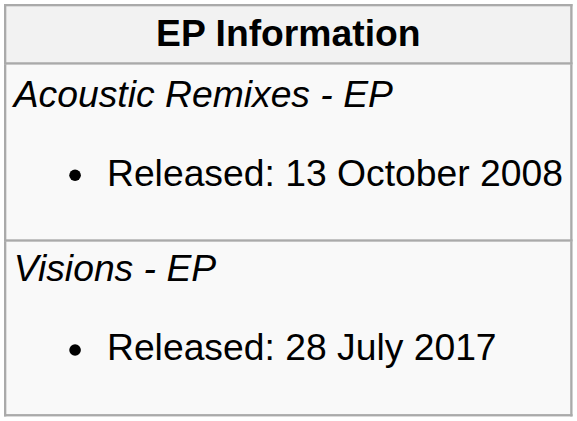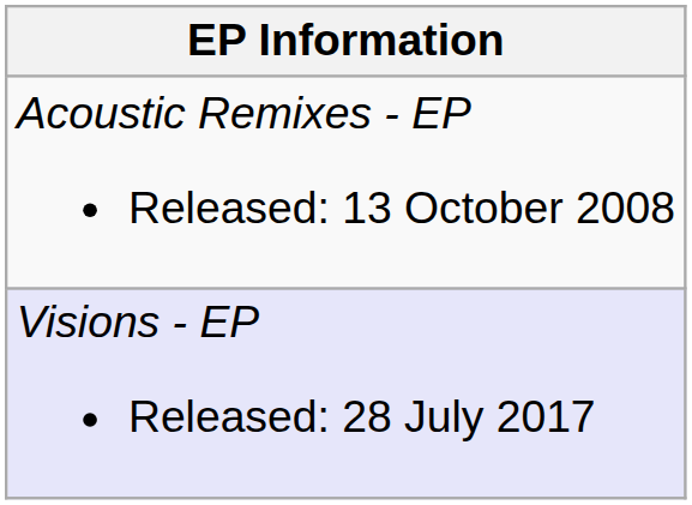row 3 | column 1: no background -> lavender background
